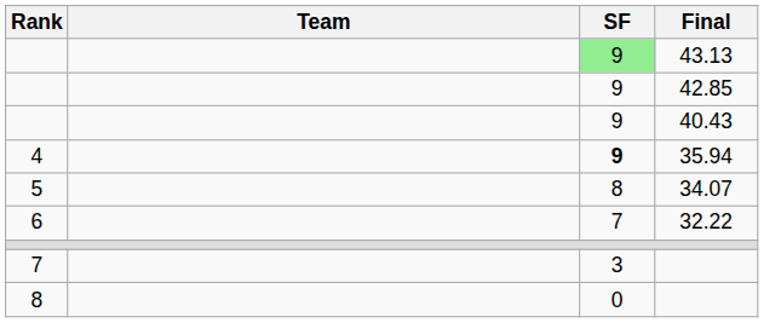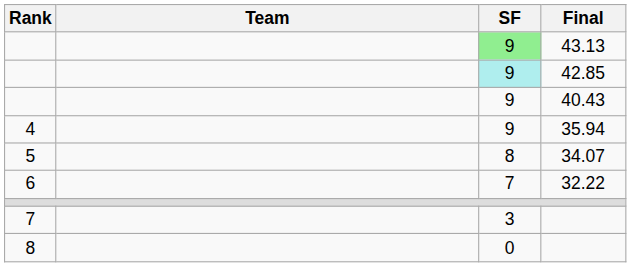42.85 | SF: no background -> paleturquoise background
35.94 | SF: bold -> normal
